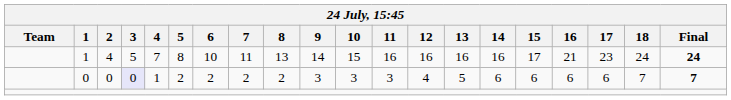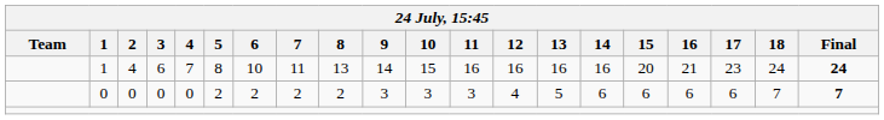row 3 | 3: 5 -> 6
row 3 | 15: 17 -> 20
row 4 | 3: lavender background -> no background
row 4 | 4: 1 -> 0
